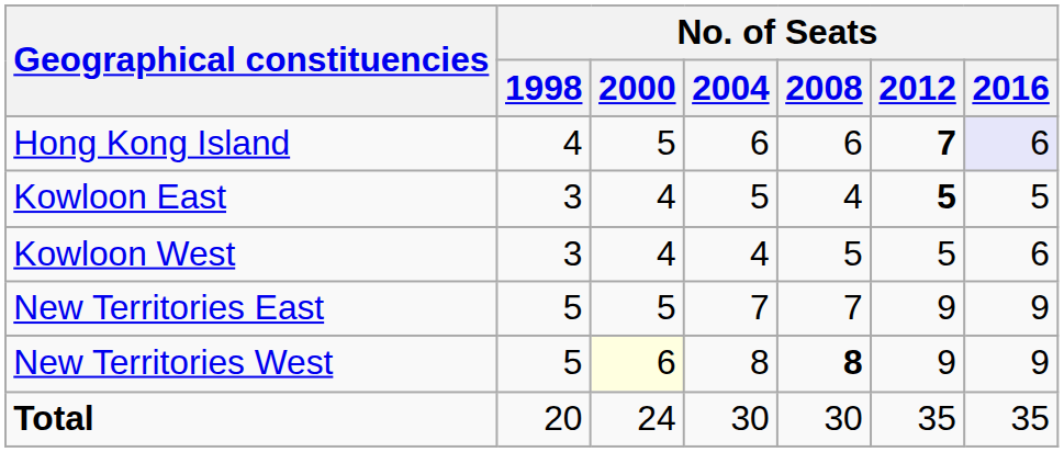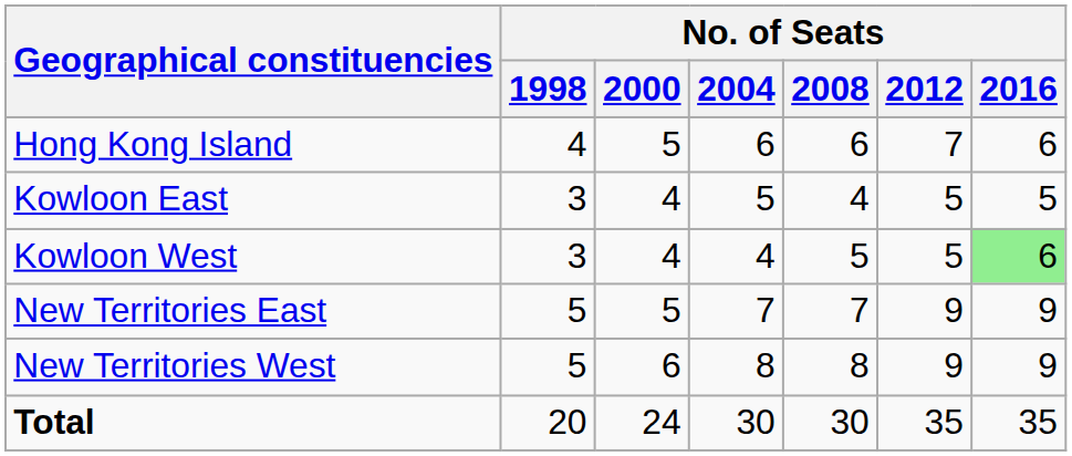Hong Kong Island | No. of Seats / 2012: bold -> normal
Hong Kong Island | No. of Seats / 2016: lavender background -> no background
Kowloon East | No. of Seats / 2012: bold -> normal
Kowloon West | No. of Seats / 2016: no background -> lightgreen background
New Territories West | No. of Seats / 2000: lightyellow background -> no background
New Territories West | No. of Seats / 2008: bold -> normal
